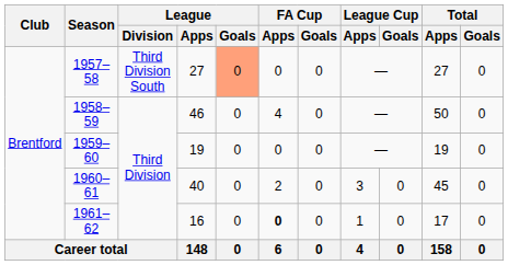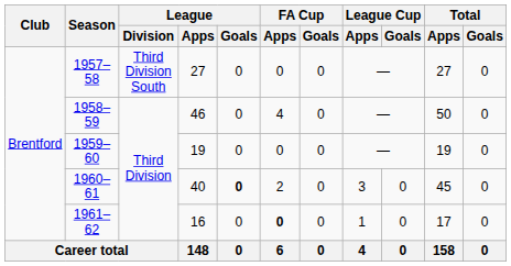1957–58 | League / Goals: lightsalmon background -> no background
1960–61 | League / Goals: normal -> bold
